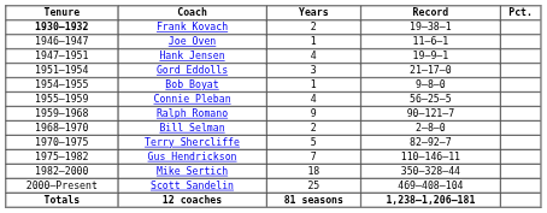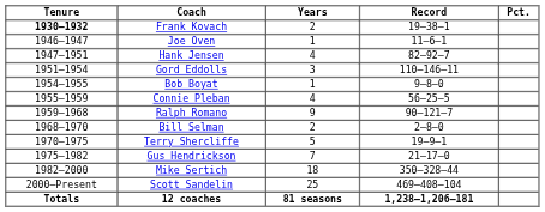Hank Jensen | Record: 19–9–1 -> 82–92–7
Gord Eddolls | Record: 21–17–0 -> 110–146–11
Terry Shercliffe | Record: 82–92–7 -> 19–9–1
Gus Hendrickson | Record: 110–146–11 -> 21–17–0
